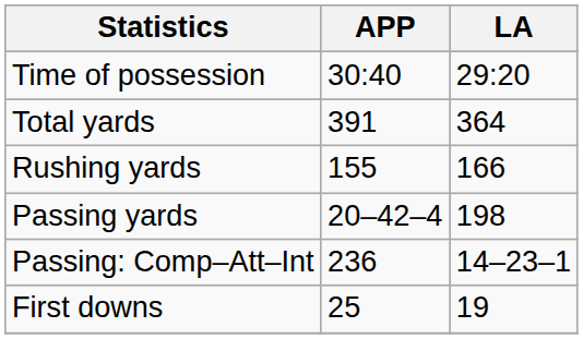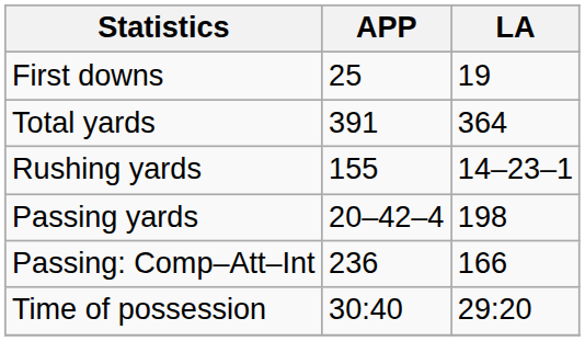rows swapped: First downs <-> Time of possession
Rushing yards | LA: 166 -> 14–23–1
Passing: Comp–Att–Int | LA: 14–23–1 -> 166
